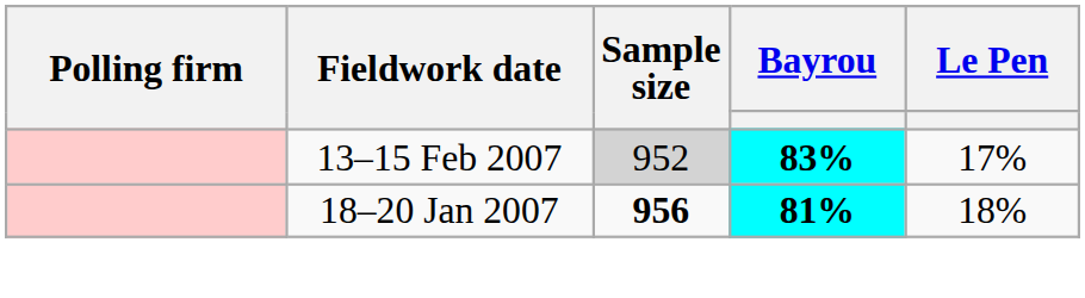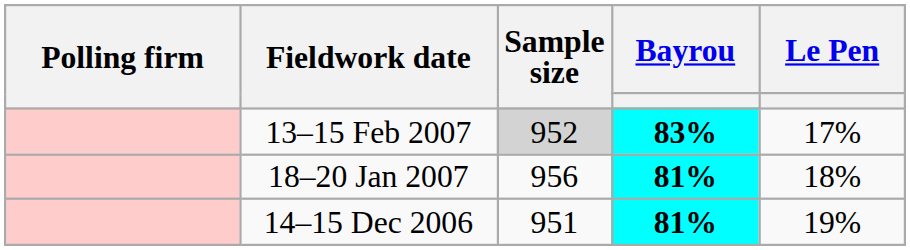18–20 Jan 2007 | Sample size: bold -> normal
+ row: 14–15 Dec 2006 | 951 | 81% | 19%
